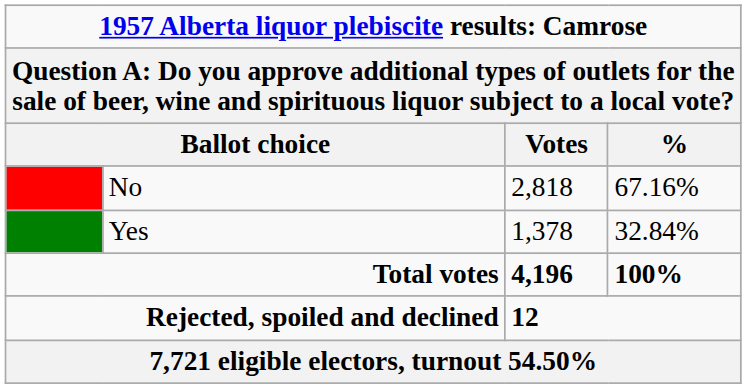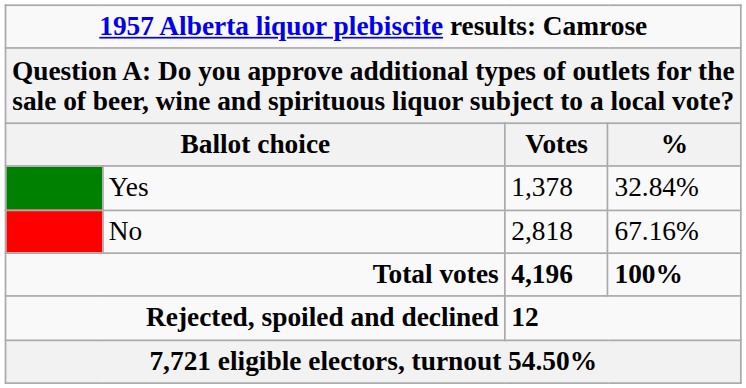rows swapped: No <-> Yes
